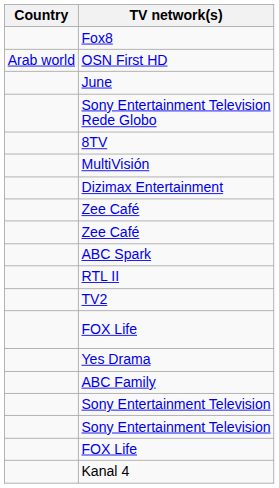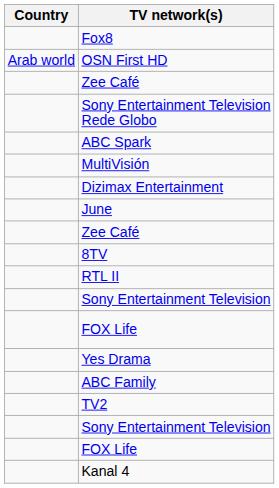row 4 | TV network(s): June -> Zee Café
row 6 | TV network(s): 8TV -> ABC Spark
row 9 | TV network(s): Zee Café -> June
row 11 | TV network(s): ABC Spark -> 8TV
row 13 | TV network(s): TV2 -> Sony Entertainment Television
row 17 | TV network(s): Sony Entertainment Television -> TV2
